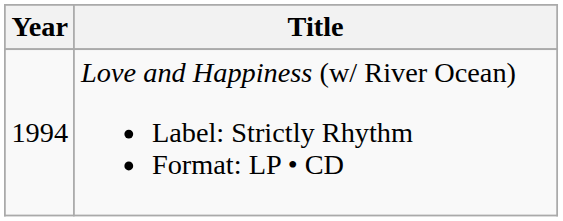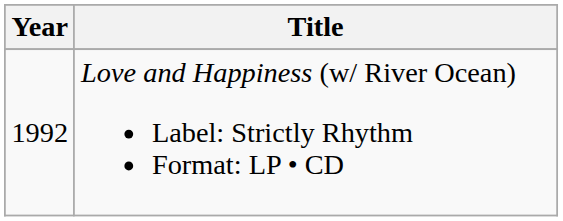row 2 | Year: 1994 -> 1992
